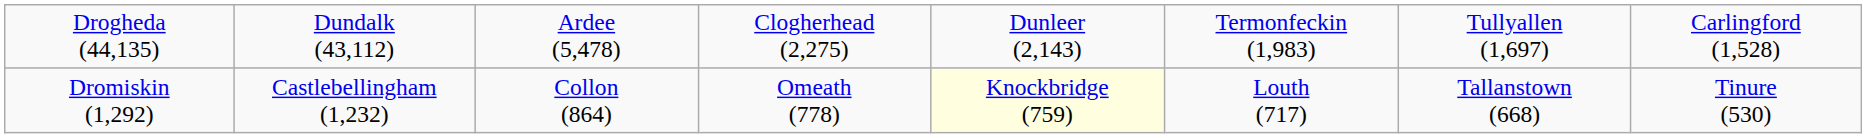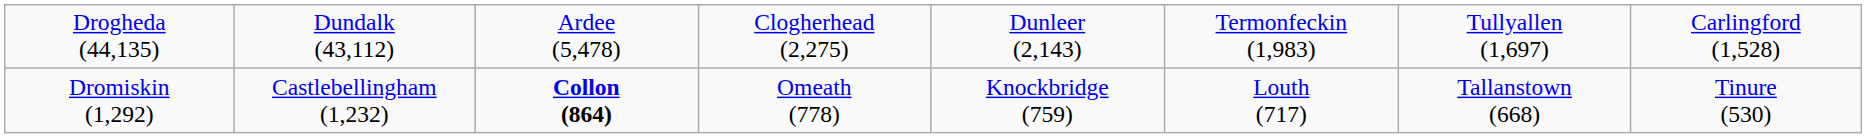Dromiskin (1,292) | column 3: normal -> bold
Dromiskin (1,292) | column 5: lightyellow background -> no background
